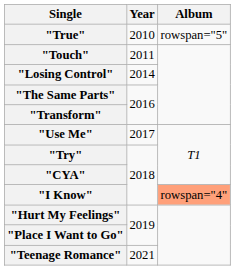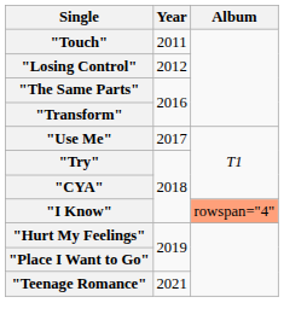- row: "True" | 2010 | rowspan="5"
"Losing Control" | Year: 2014 -> 2012
